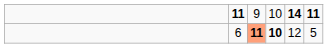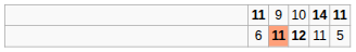row 2 | column 4: 10 -> 12
row 2 | column 5: 12 -> 11
